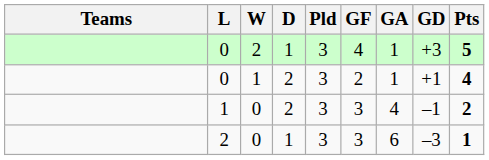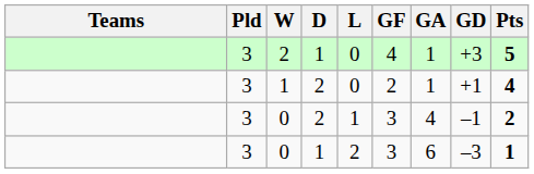columns swapped: Pld <-> L
